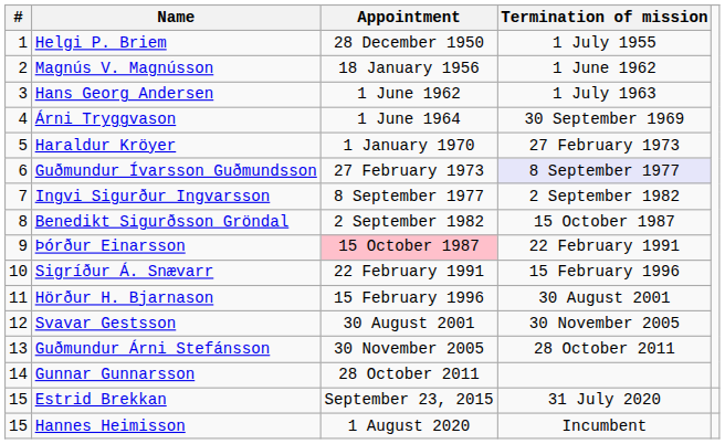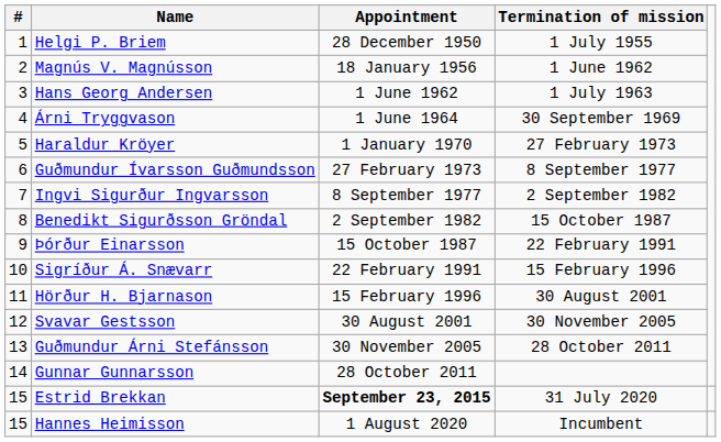Guðmundur Ívarsson Guðmundsson | Termination of mission: lavender background -> no background
Þórður Einarsson | Appointment: pink background -> no background
Estrid Brekkan | Appointment: normal -> bold
